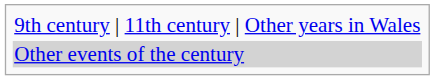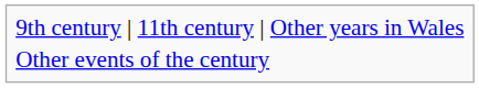row 2 | column 1: lightgrey background -> no background
